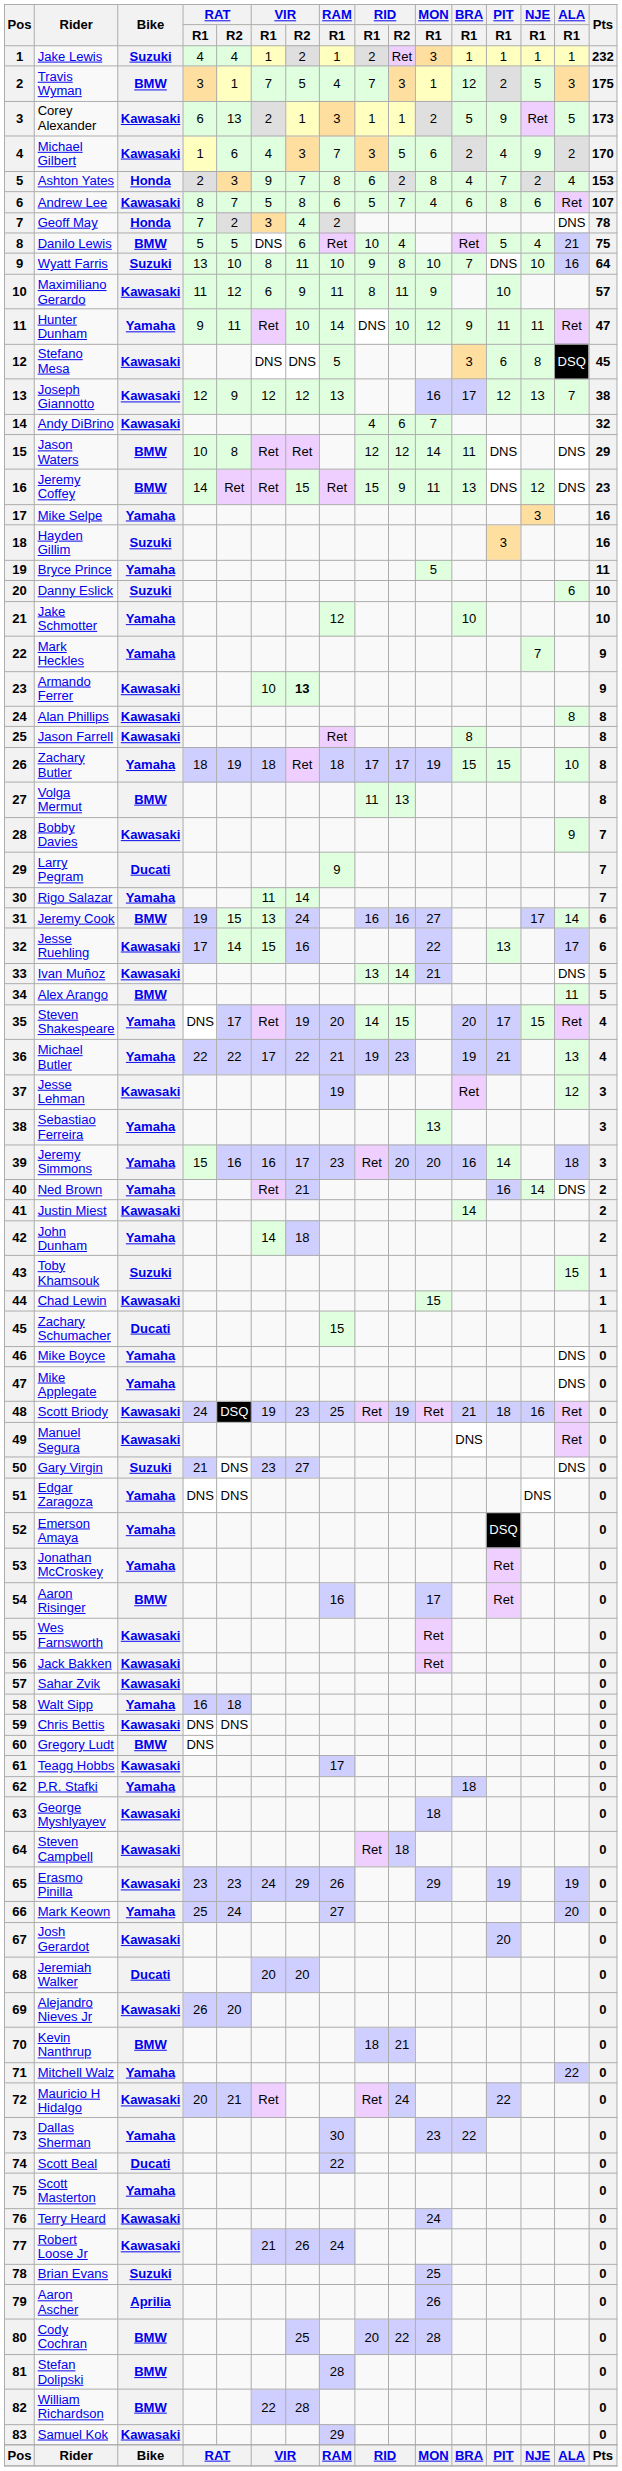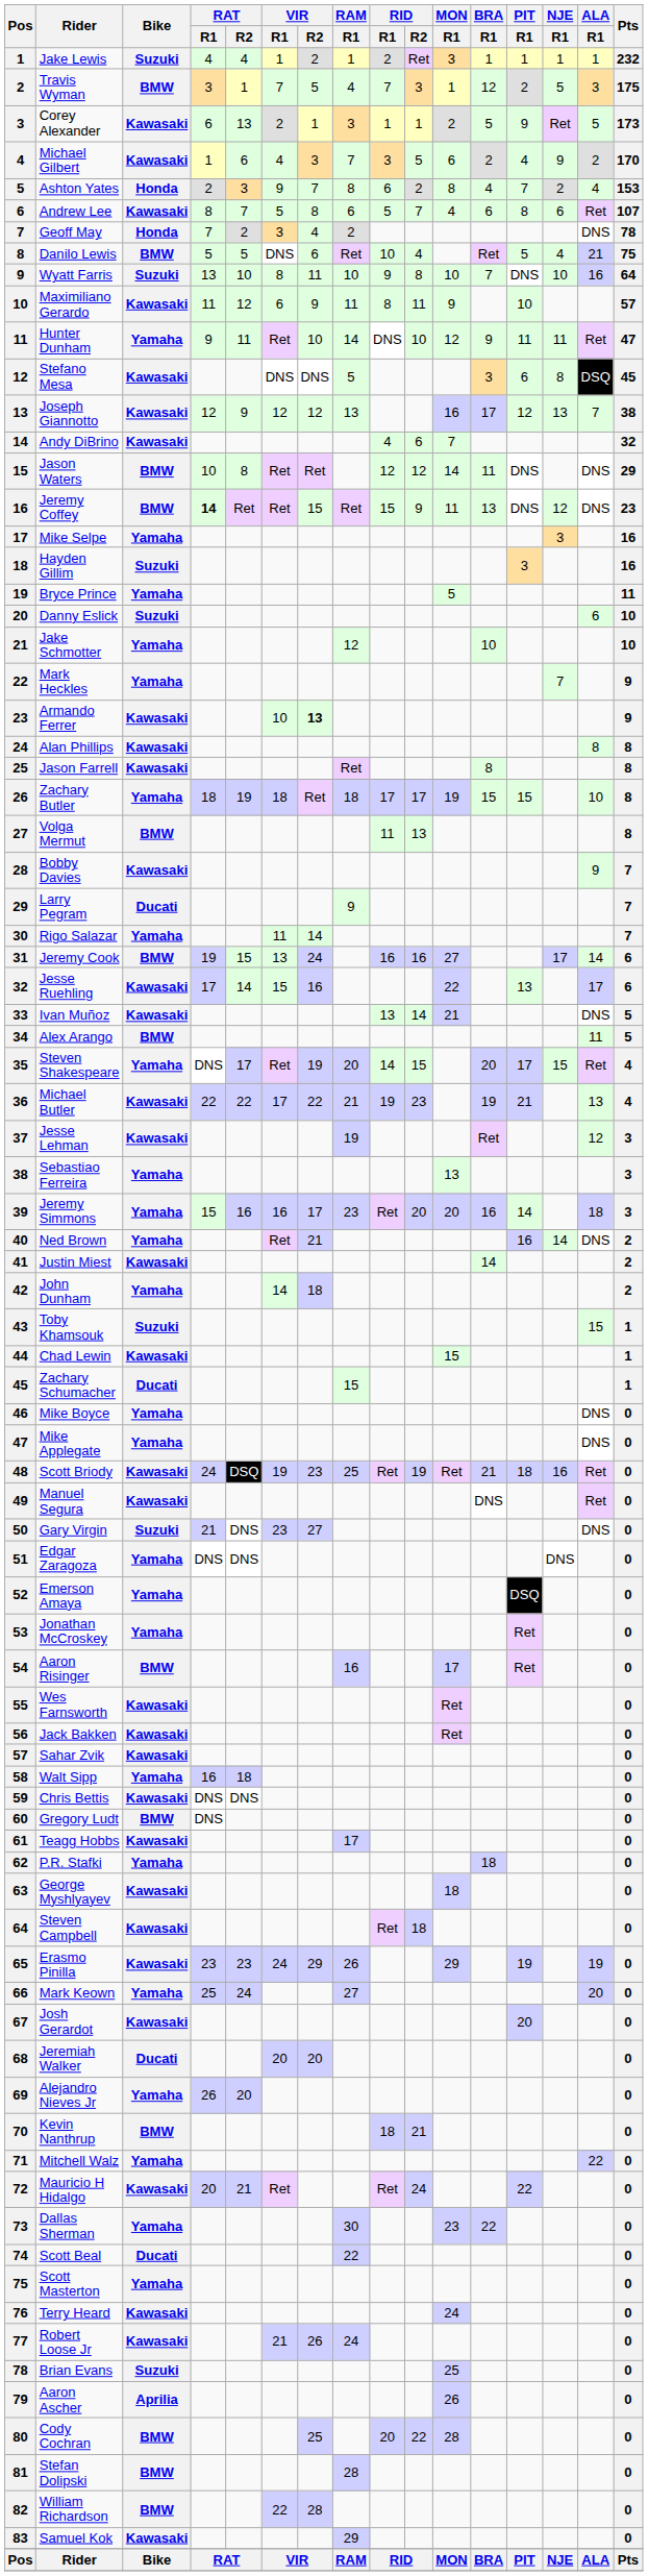Jeremy Coffey | RAT / R1: normal -> bold
Michael Butler | Bike: Yamaha -> Kawasaki
Alejandro Nieves Jr | Bike: Kawasaki -> Yamaha
